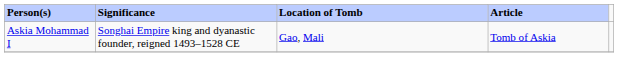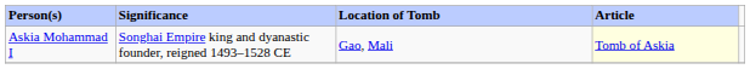Askia Mohammad I | Article: no background -> lightyellow background
